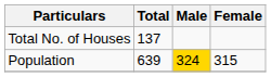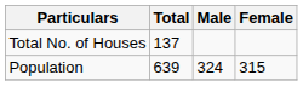Population | Male: gold background -> no background
